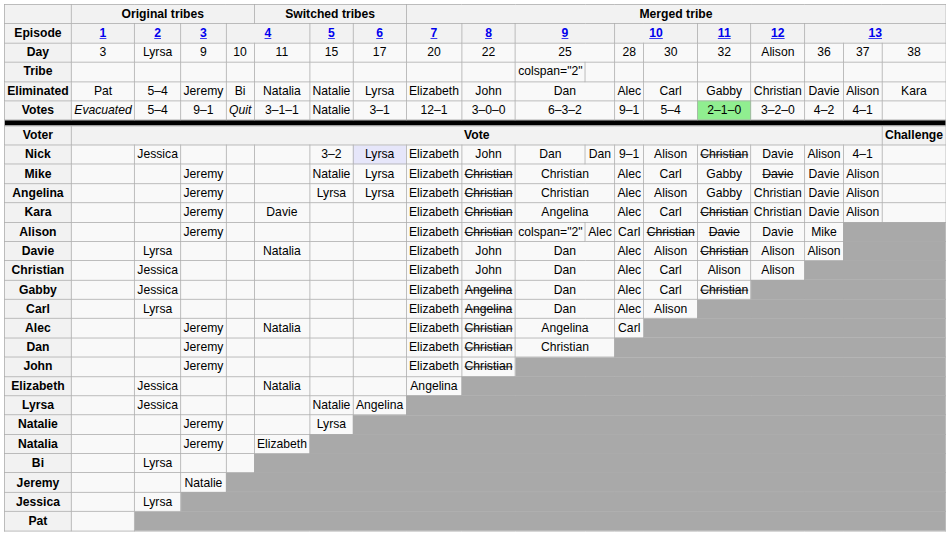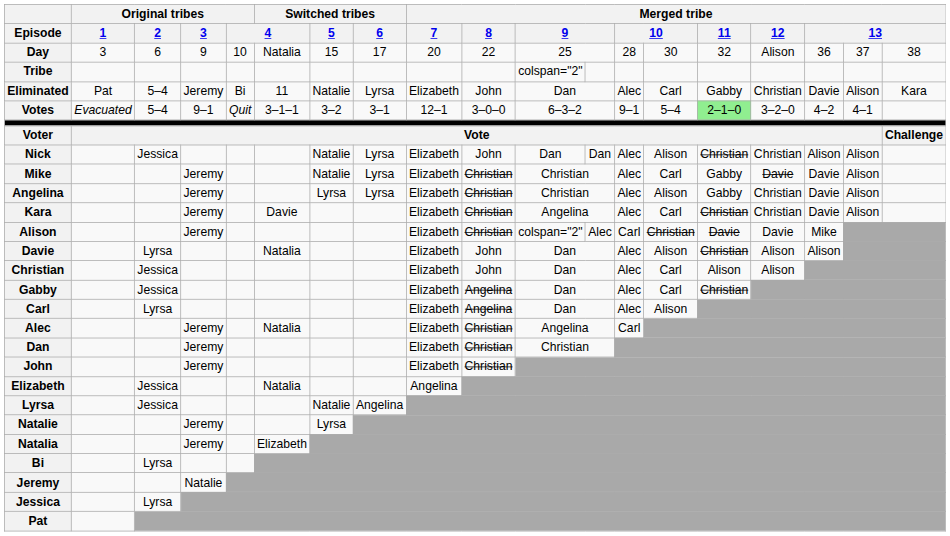Day | Original tribes / 2: Lyrsa -> 6
Day | Switched tribes / 4: 11 -> Natalia
Eliminated | Switched tribes / 4: Natalia -> 11
Votes | Switched tribes / 5: Natalie -> 3–2
Nick | Switched tribes / 5: 3–2 -> Natalie
Nick | Switched tribes / 6: lavender background -> no background
Nick | column 13: 9–1 -> Alec
Nick | Merged tribe / 12: Davie -> Christian
Nick | column 18: 4–1 -> Alison
